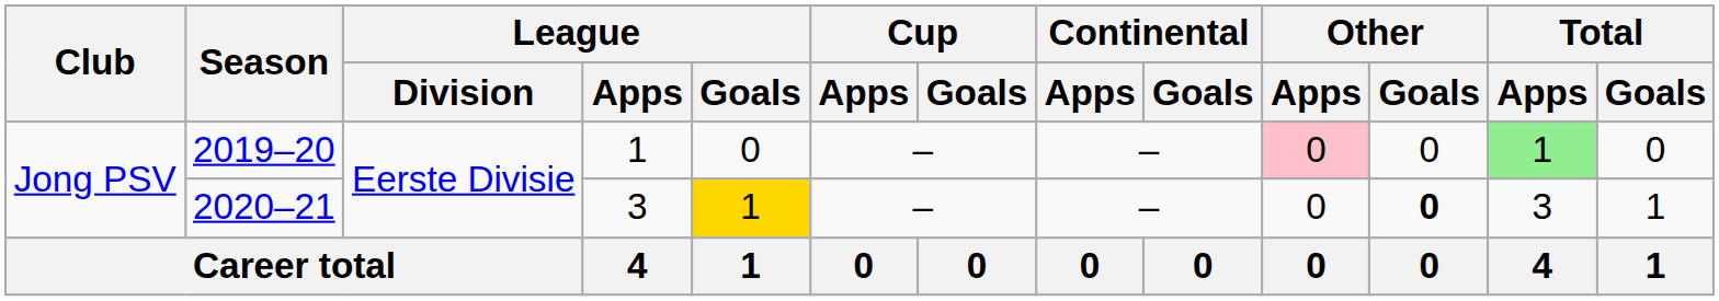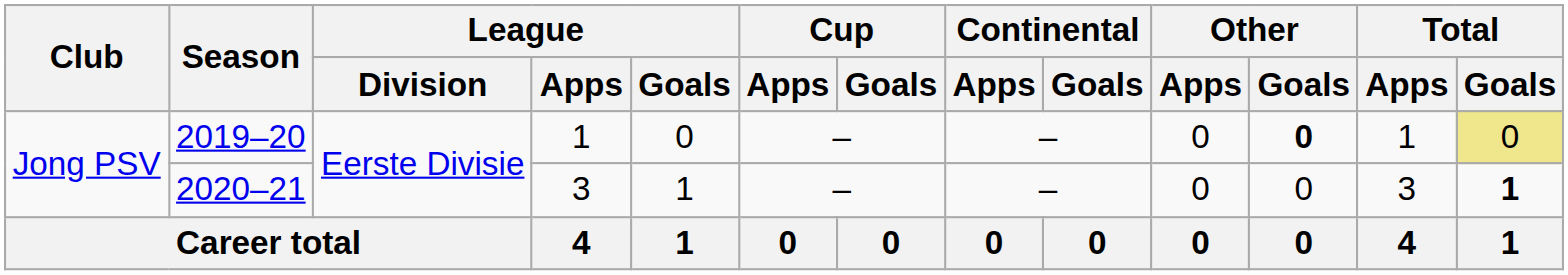2019–20 | Other / Apps: pink background -> no background
2019–20 | Other / Goals: normal -> bold
2019–20 | Total / Apps: lightgreen background -> no background
2019–20 | Total / Goals: no background -> khaki background
2020–21 | League / Goals: gold background -> no background
2020–21 | Other / Goals: bold -> normal
2020–21 | Total / Goals: normal -> bold
